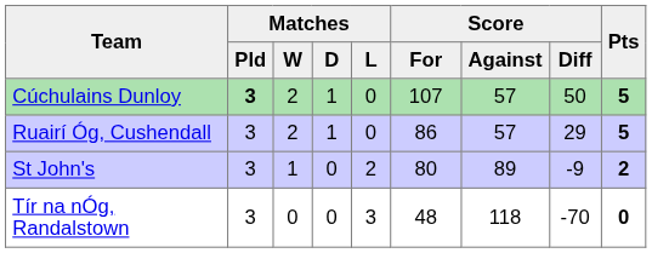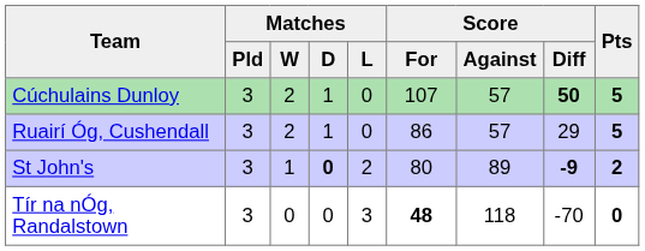Cúchulains Dunloy | Matches / Pld: bold -> normal
Cúchulains Dunloy | Score / Diff: normal -> bold
St John's | Matches / D: normal -> bold
St John's | Score / Diff: normal -> bold
Tír na nÓg, Randalstown | Score / For: normal -> bold
